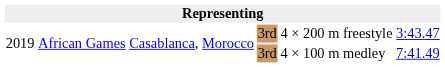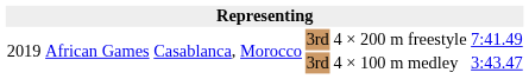row 2 | column 6: 3:43.47 -> 7:41.49
row 3 | column 6: 7:41.49 -> 3:43.47
